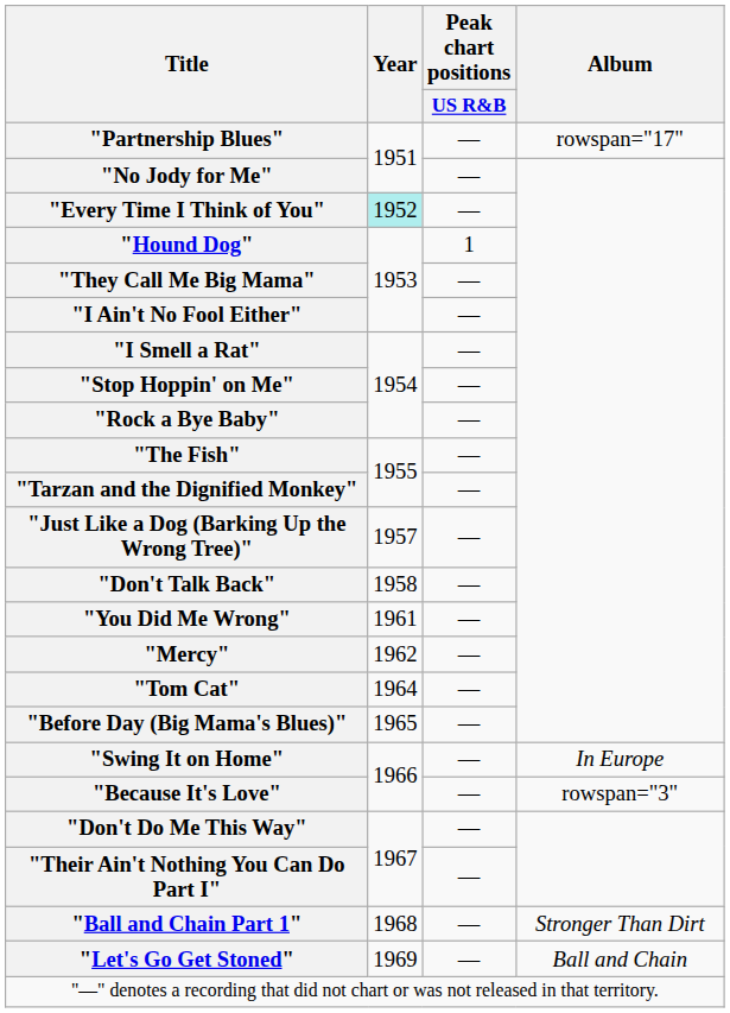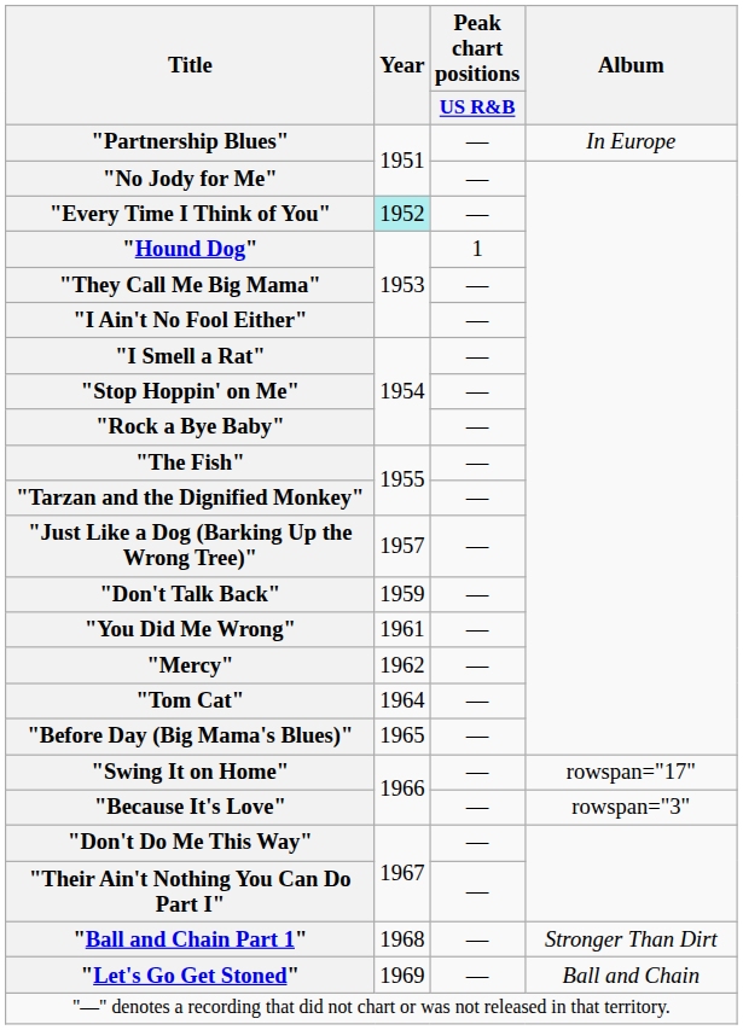"Partnership Blues" | Album: rowspan="17" -> In Europe
"Don't Talk Back" | Year: 1958 -> 1959
"Swing It on Home" | Album: In Europe -> rowspan="17"
